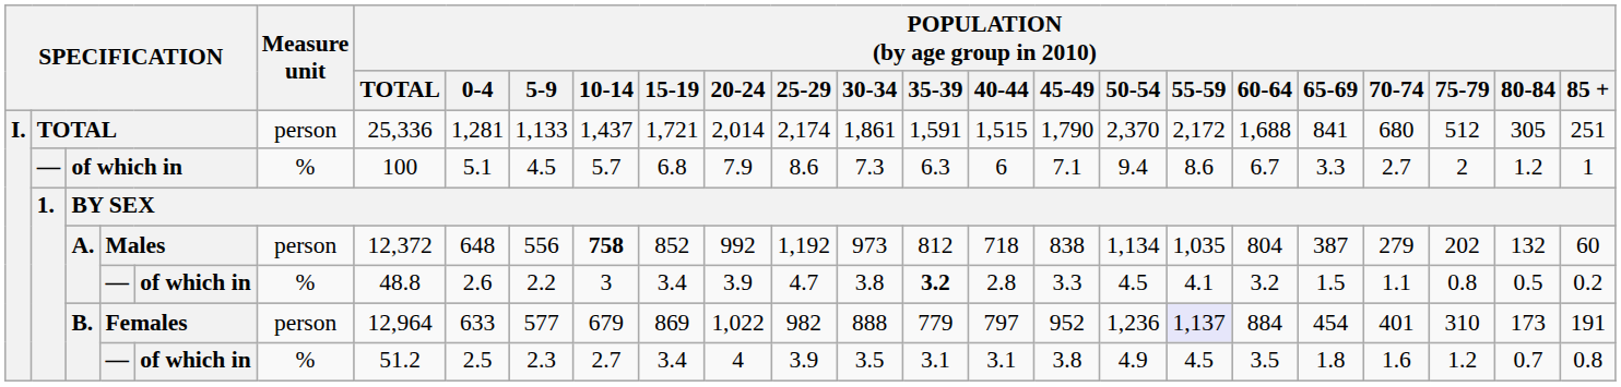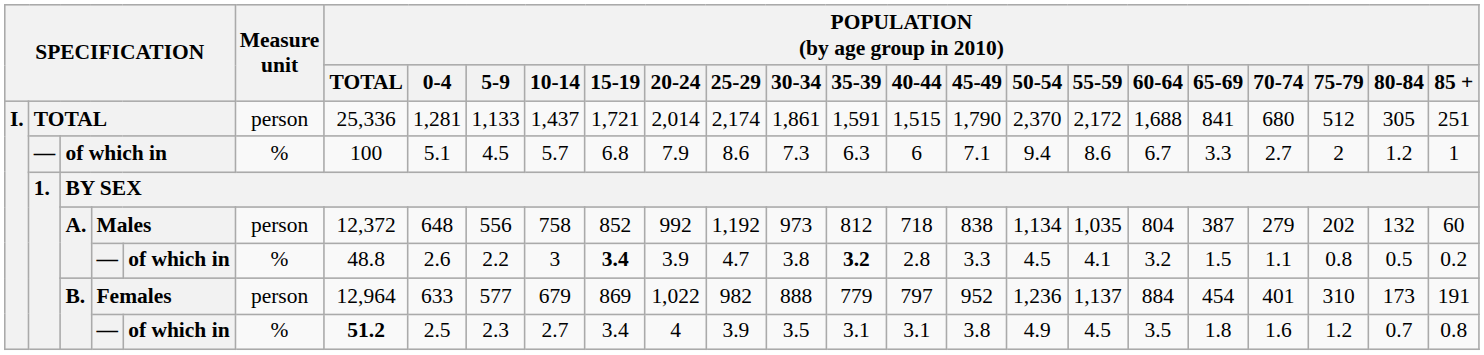Males | POPULATION (by age group in 2010) / 10-14: bold -> normal
A. / — | POPULATION (by age group in 2010) / 15-19: normal -> bold
Females | POPULATION (by age group in 2010) / 55-59: lavender background -> no background
B. / — | POPULATION (by age group in 2010) / TOTAL: normal -> bold
